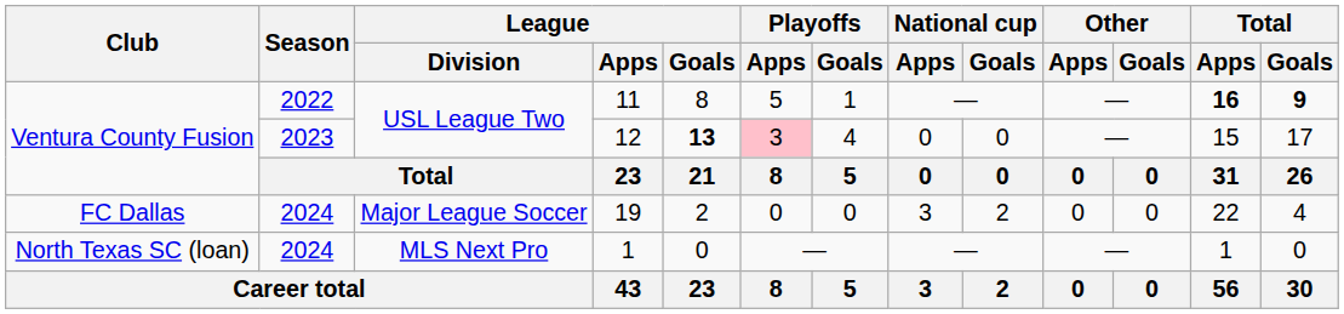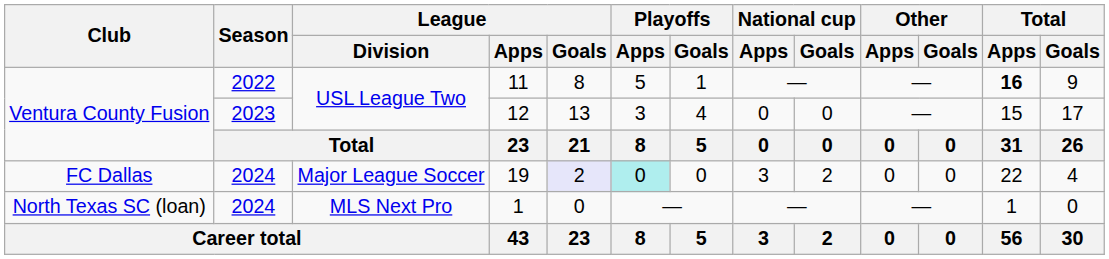11 | Total / Goals: bold -> normal
12 | League / Goals: bold -> normal
12 | Playoffs / Apps: pink background -> no background
19 | League / Goals: no background -> lavender background
19 | Playoffs / Apps: no background -> paleturquoise background
